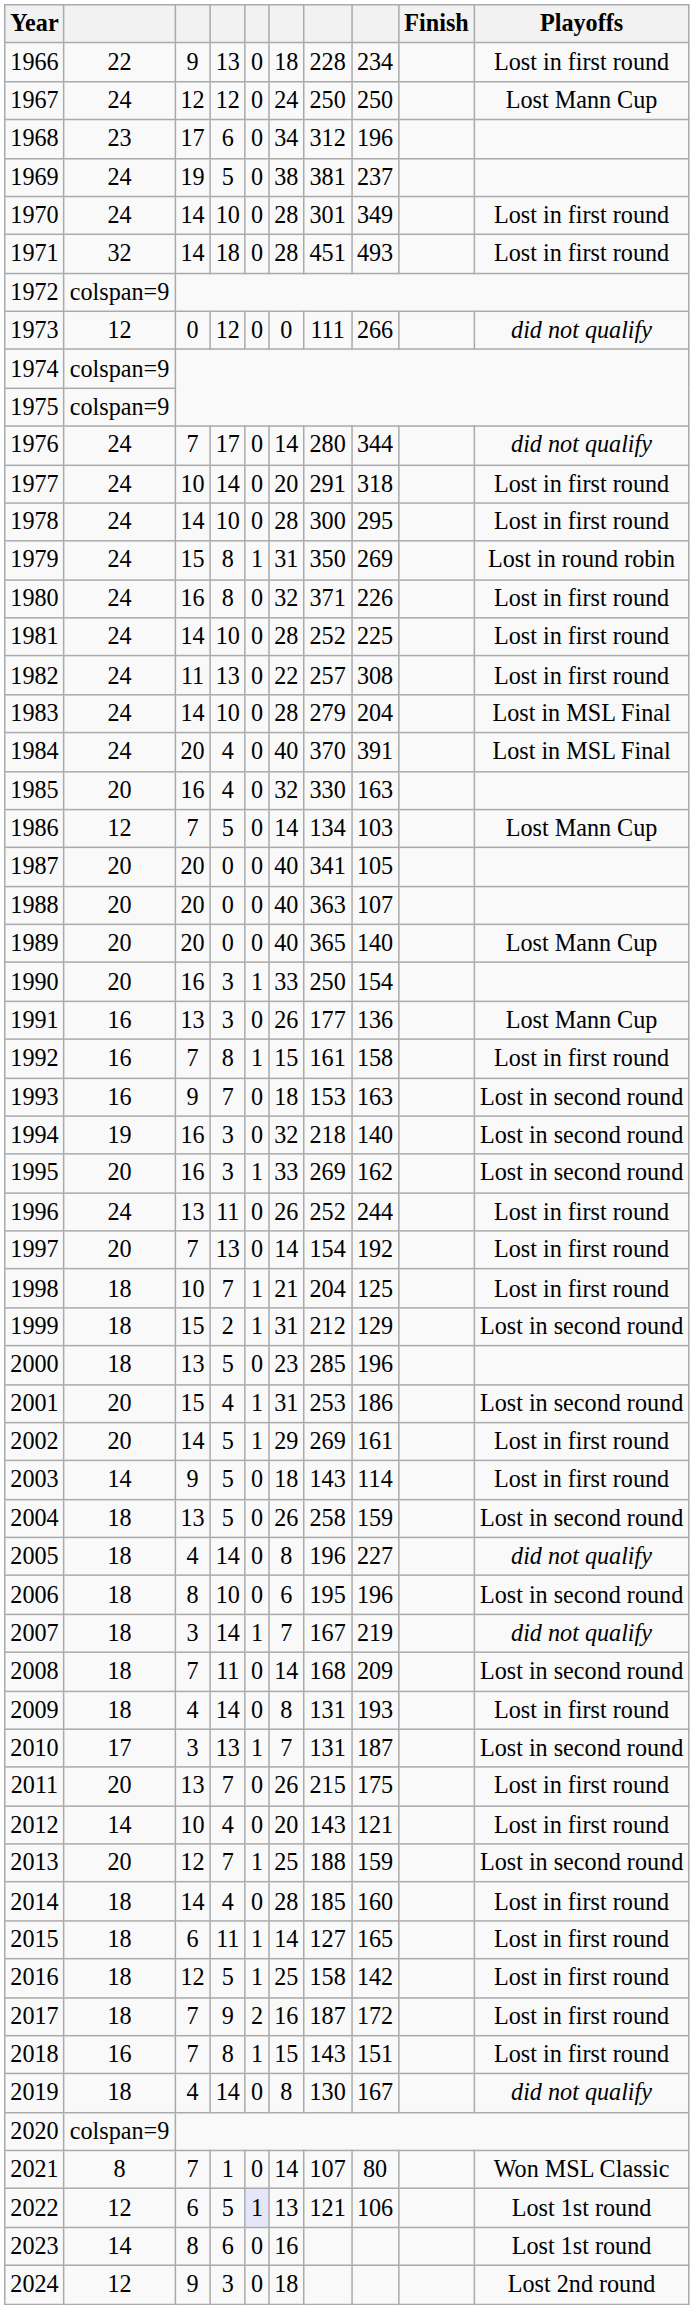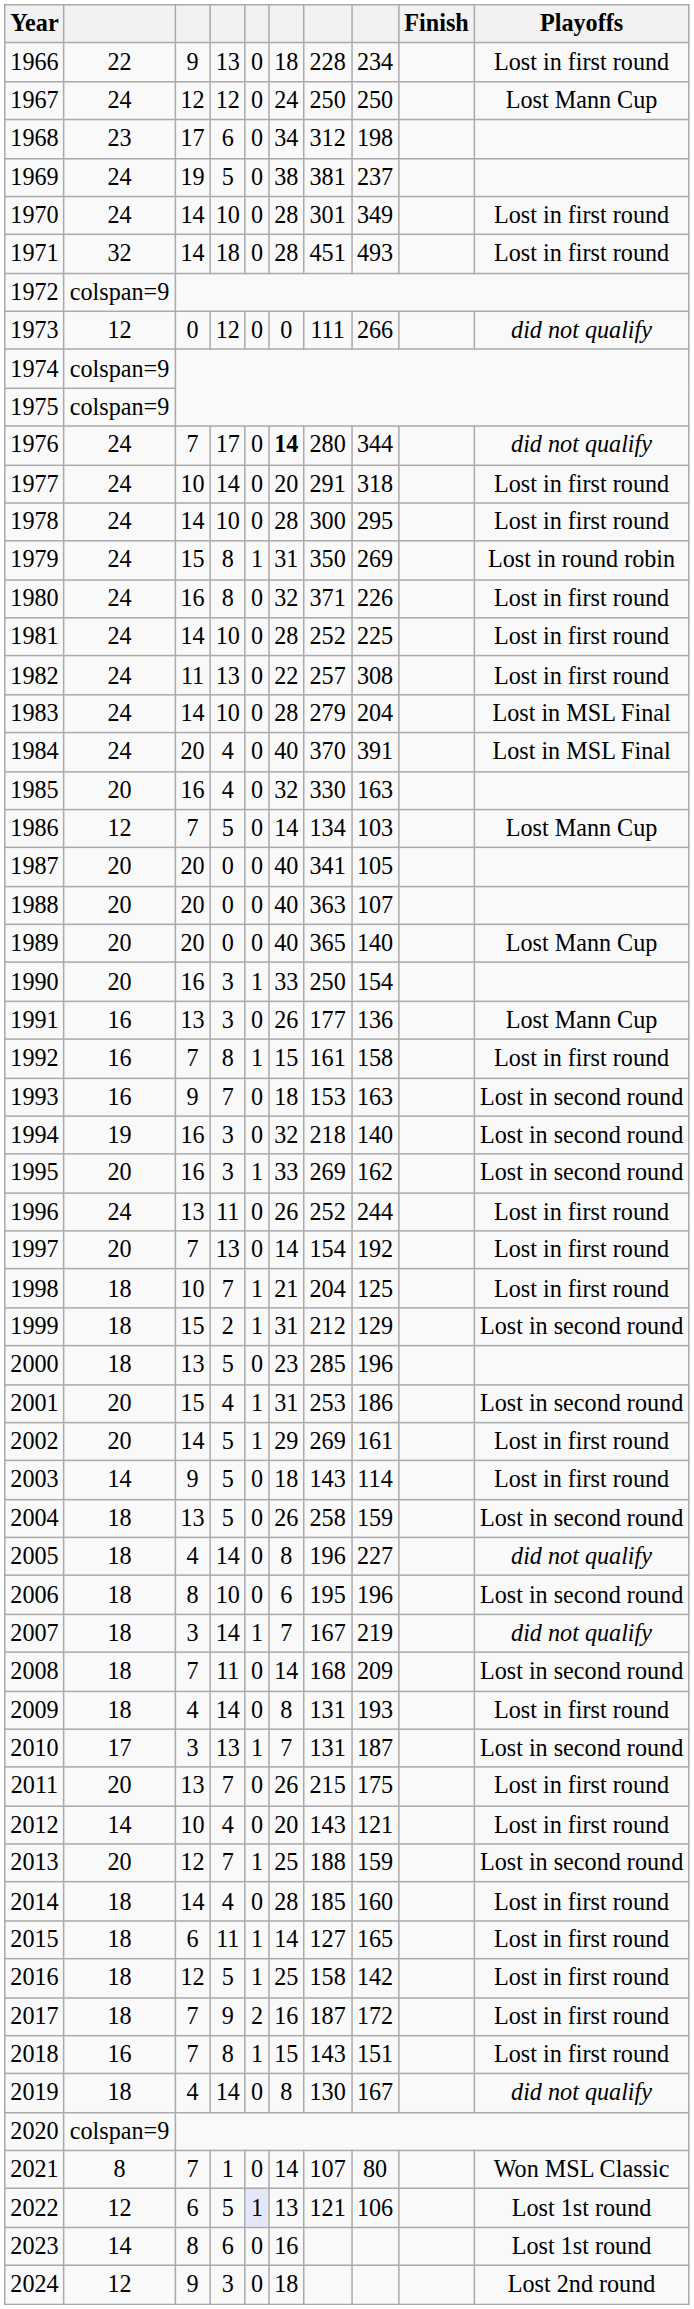1968 | column 8: 196 -> 198
1976 | column 6: normal -> bold
